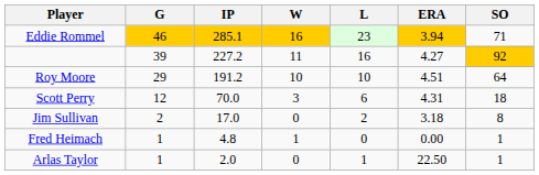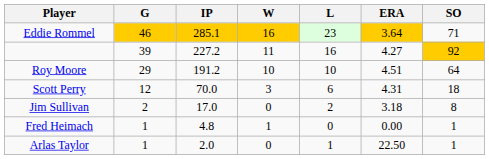Eddie Rommel | ERA: 3.94 -> 3.64
